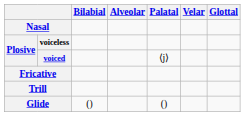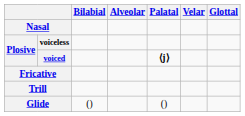voiced | Palatal: normal -> bold
